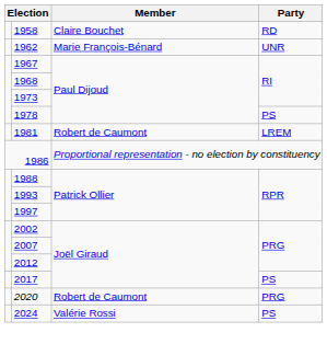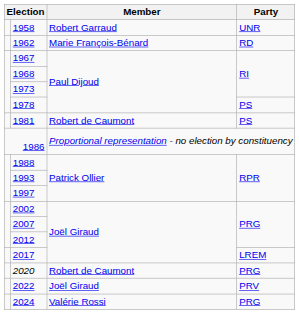1958 | Member: Claire Bouchet -> Robert Garraud
1958 | Party: RD -> UNR
1962 | Party: UNR -> RD
1981 | Party: LREM -> PS
2017 | Party: PS -> LREM
+ row: 2022 | Joël Giraud | PRV
2024 | Party: PS -> PRG
